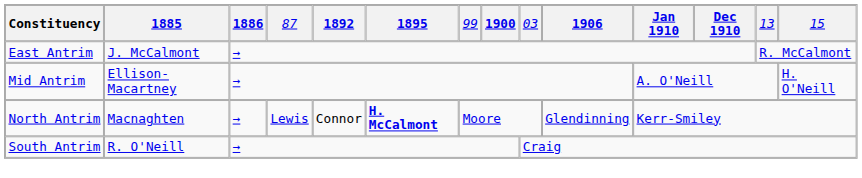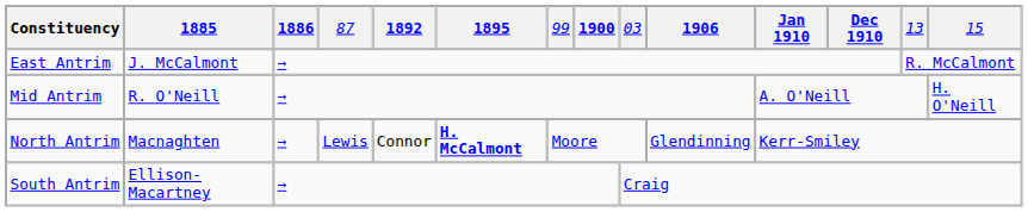Mid Antrim | 1885: Ellison-Macartney -> R. O'Neill
South Antrim | 1885: R. O'Neill -> Ellison-Macartney
